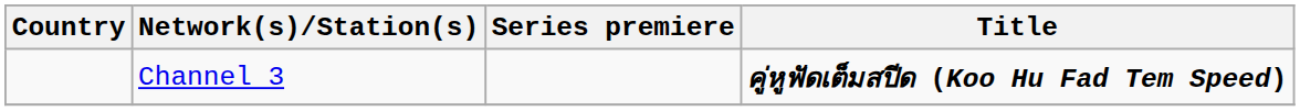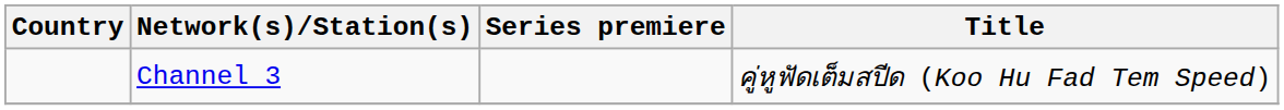Channel 3 | Title: bold -> normal
